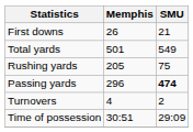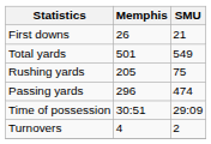Passing yards | SMU: bold -> normal
rows swapped: Turnovers <-> Time of possession
